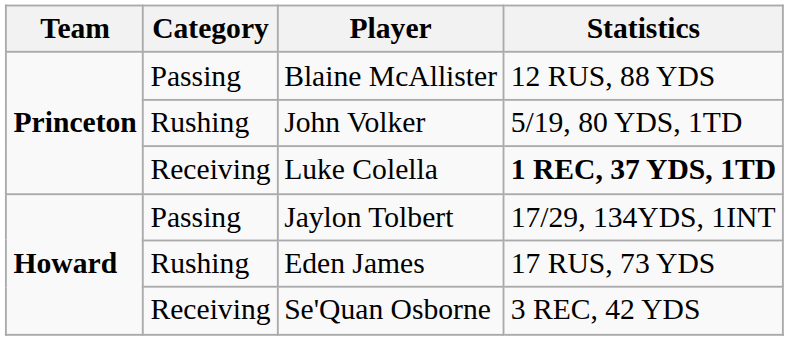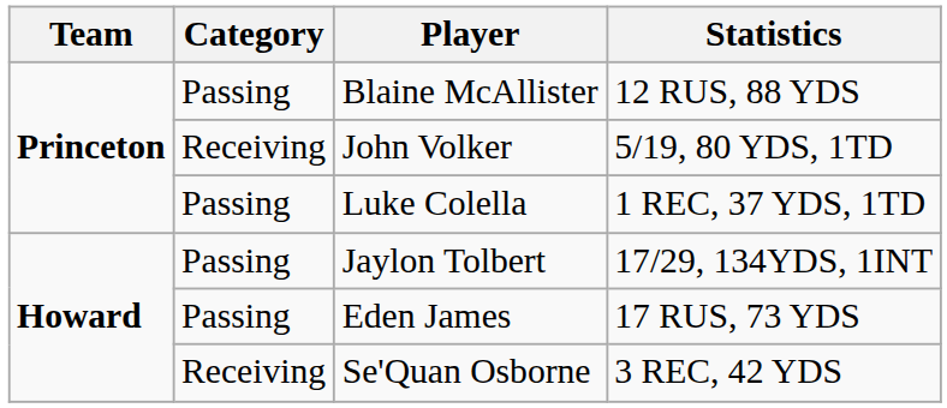John Volker | Category: Rushing -> Receiving
Luke Colella | Category: Receiving -> Passing
Luke Colella | Statistics: bold -> normal
Eden James | Category: Rushing -> Passing
